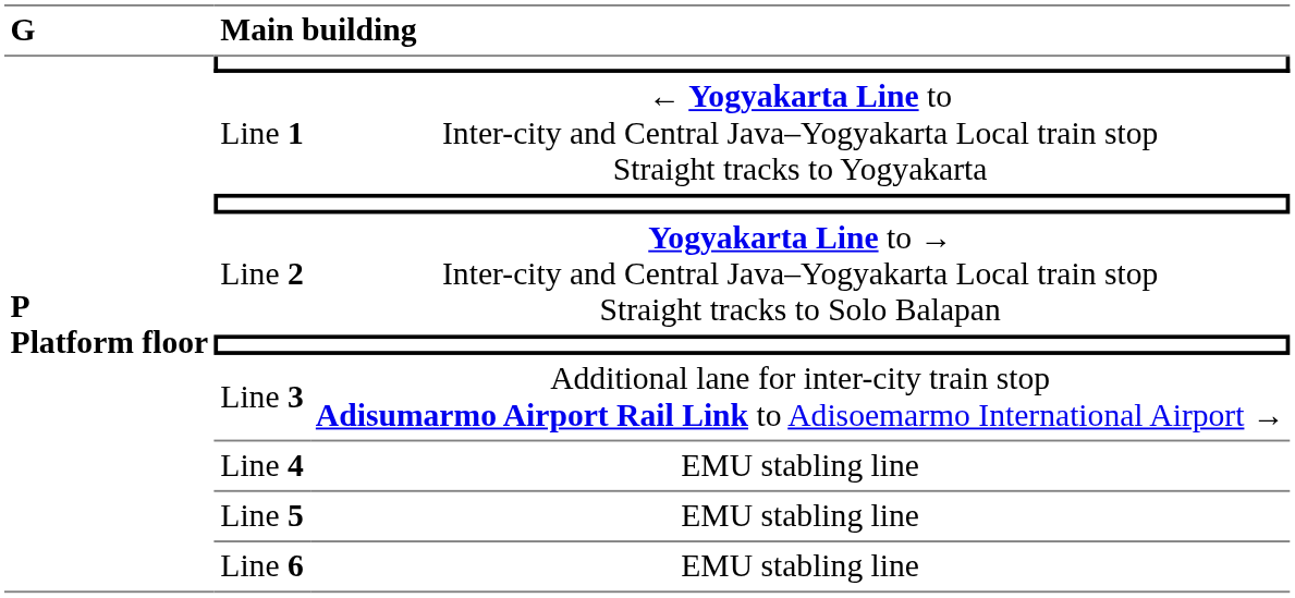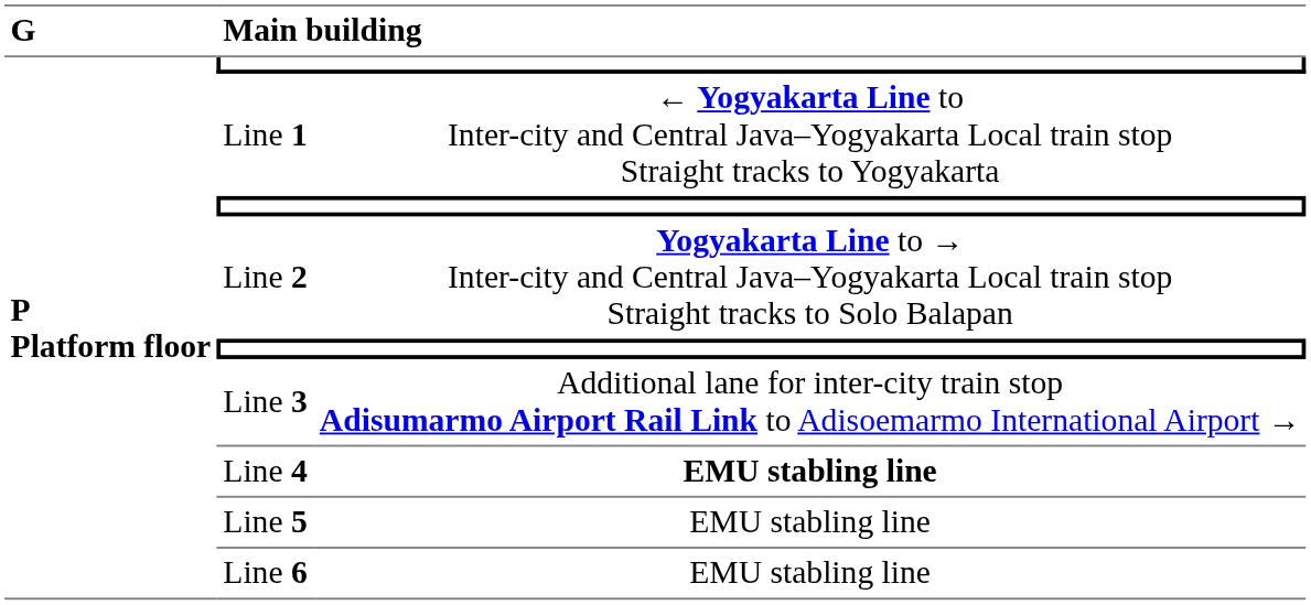Line 4 | column 3: normal -> bold
